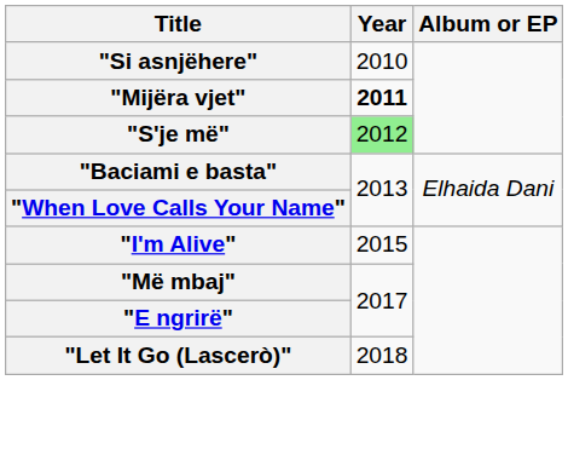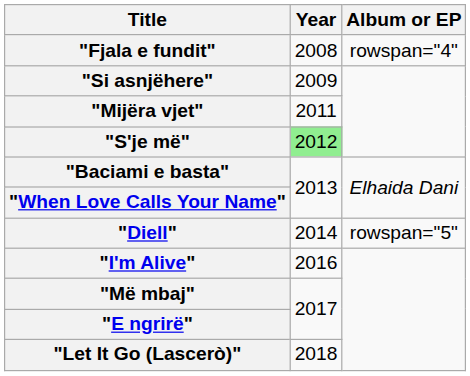+ row: "Fjala e fundit" | 2008 | rowspan="4"
"Si asnjëhere" | Year: 2010 -> 2009
"Mijëra vjet" | Year: bold -> normal
+ row: "Diell" | 2014 | rowspan="5"
"I'm Alive" | Year: 2015 -> 2016
